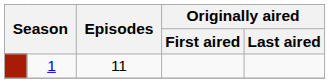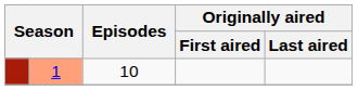row 3 | column 2: no background -> lightsalmon background
row 3 | Episodes: 11 -> 10
